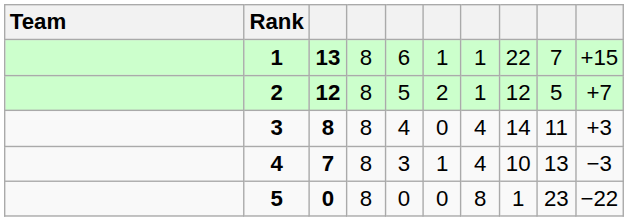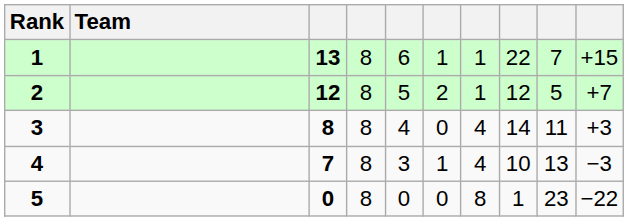columns swapped: Rank <-> Team
